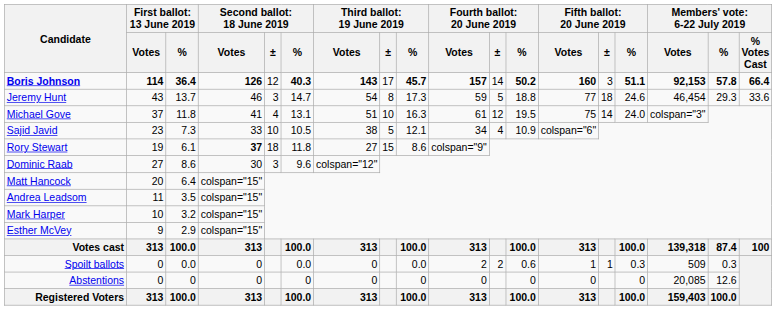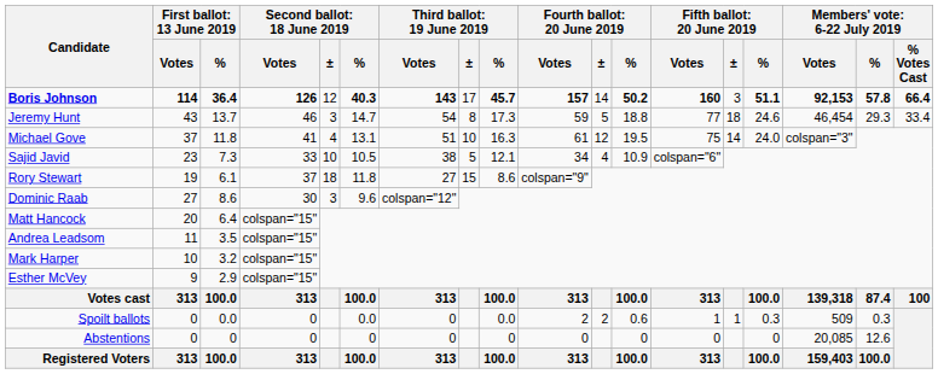Jeremy Hunt | column 18: 33.6 -> 33.4
Rory Stewart | column 4: bold -> normal
